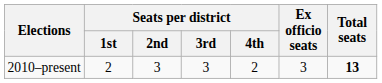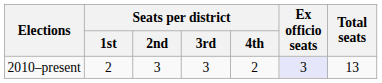2010–present | Ex officio seats: no background -> lavender background
2010–present | Total seats: bold -> normal
